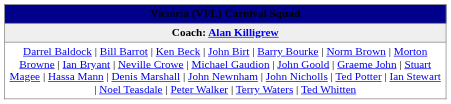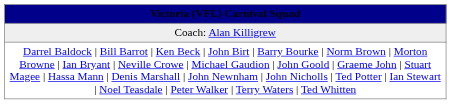Coach: Alan Killigrew | column 1: bold -> normal
